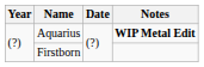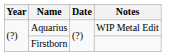Aquarius | Notes: bold -> normal
